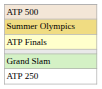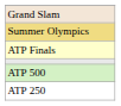row 1 | column 1: ATP 500 -> Grand Slam
row 5 | column 1: Grand Slam -> ATP 500
